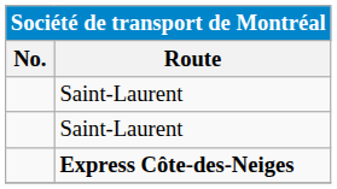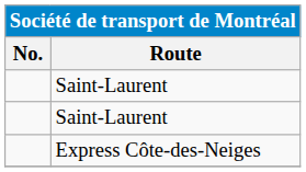Express Côte-des-Neiges | Route: bold -> normal
